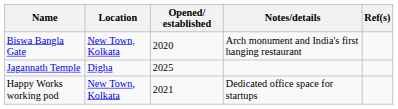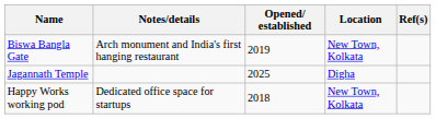columns swapped: Location <-> Notes/details
Biswa Bangla Gate | Opened/ established: 2020 -> 2019
Happy Works working pod | Opened/ established: 2021 -> 2018
